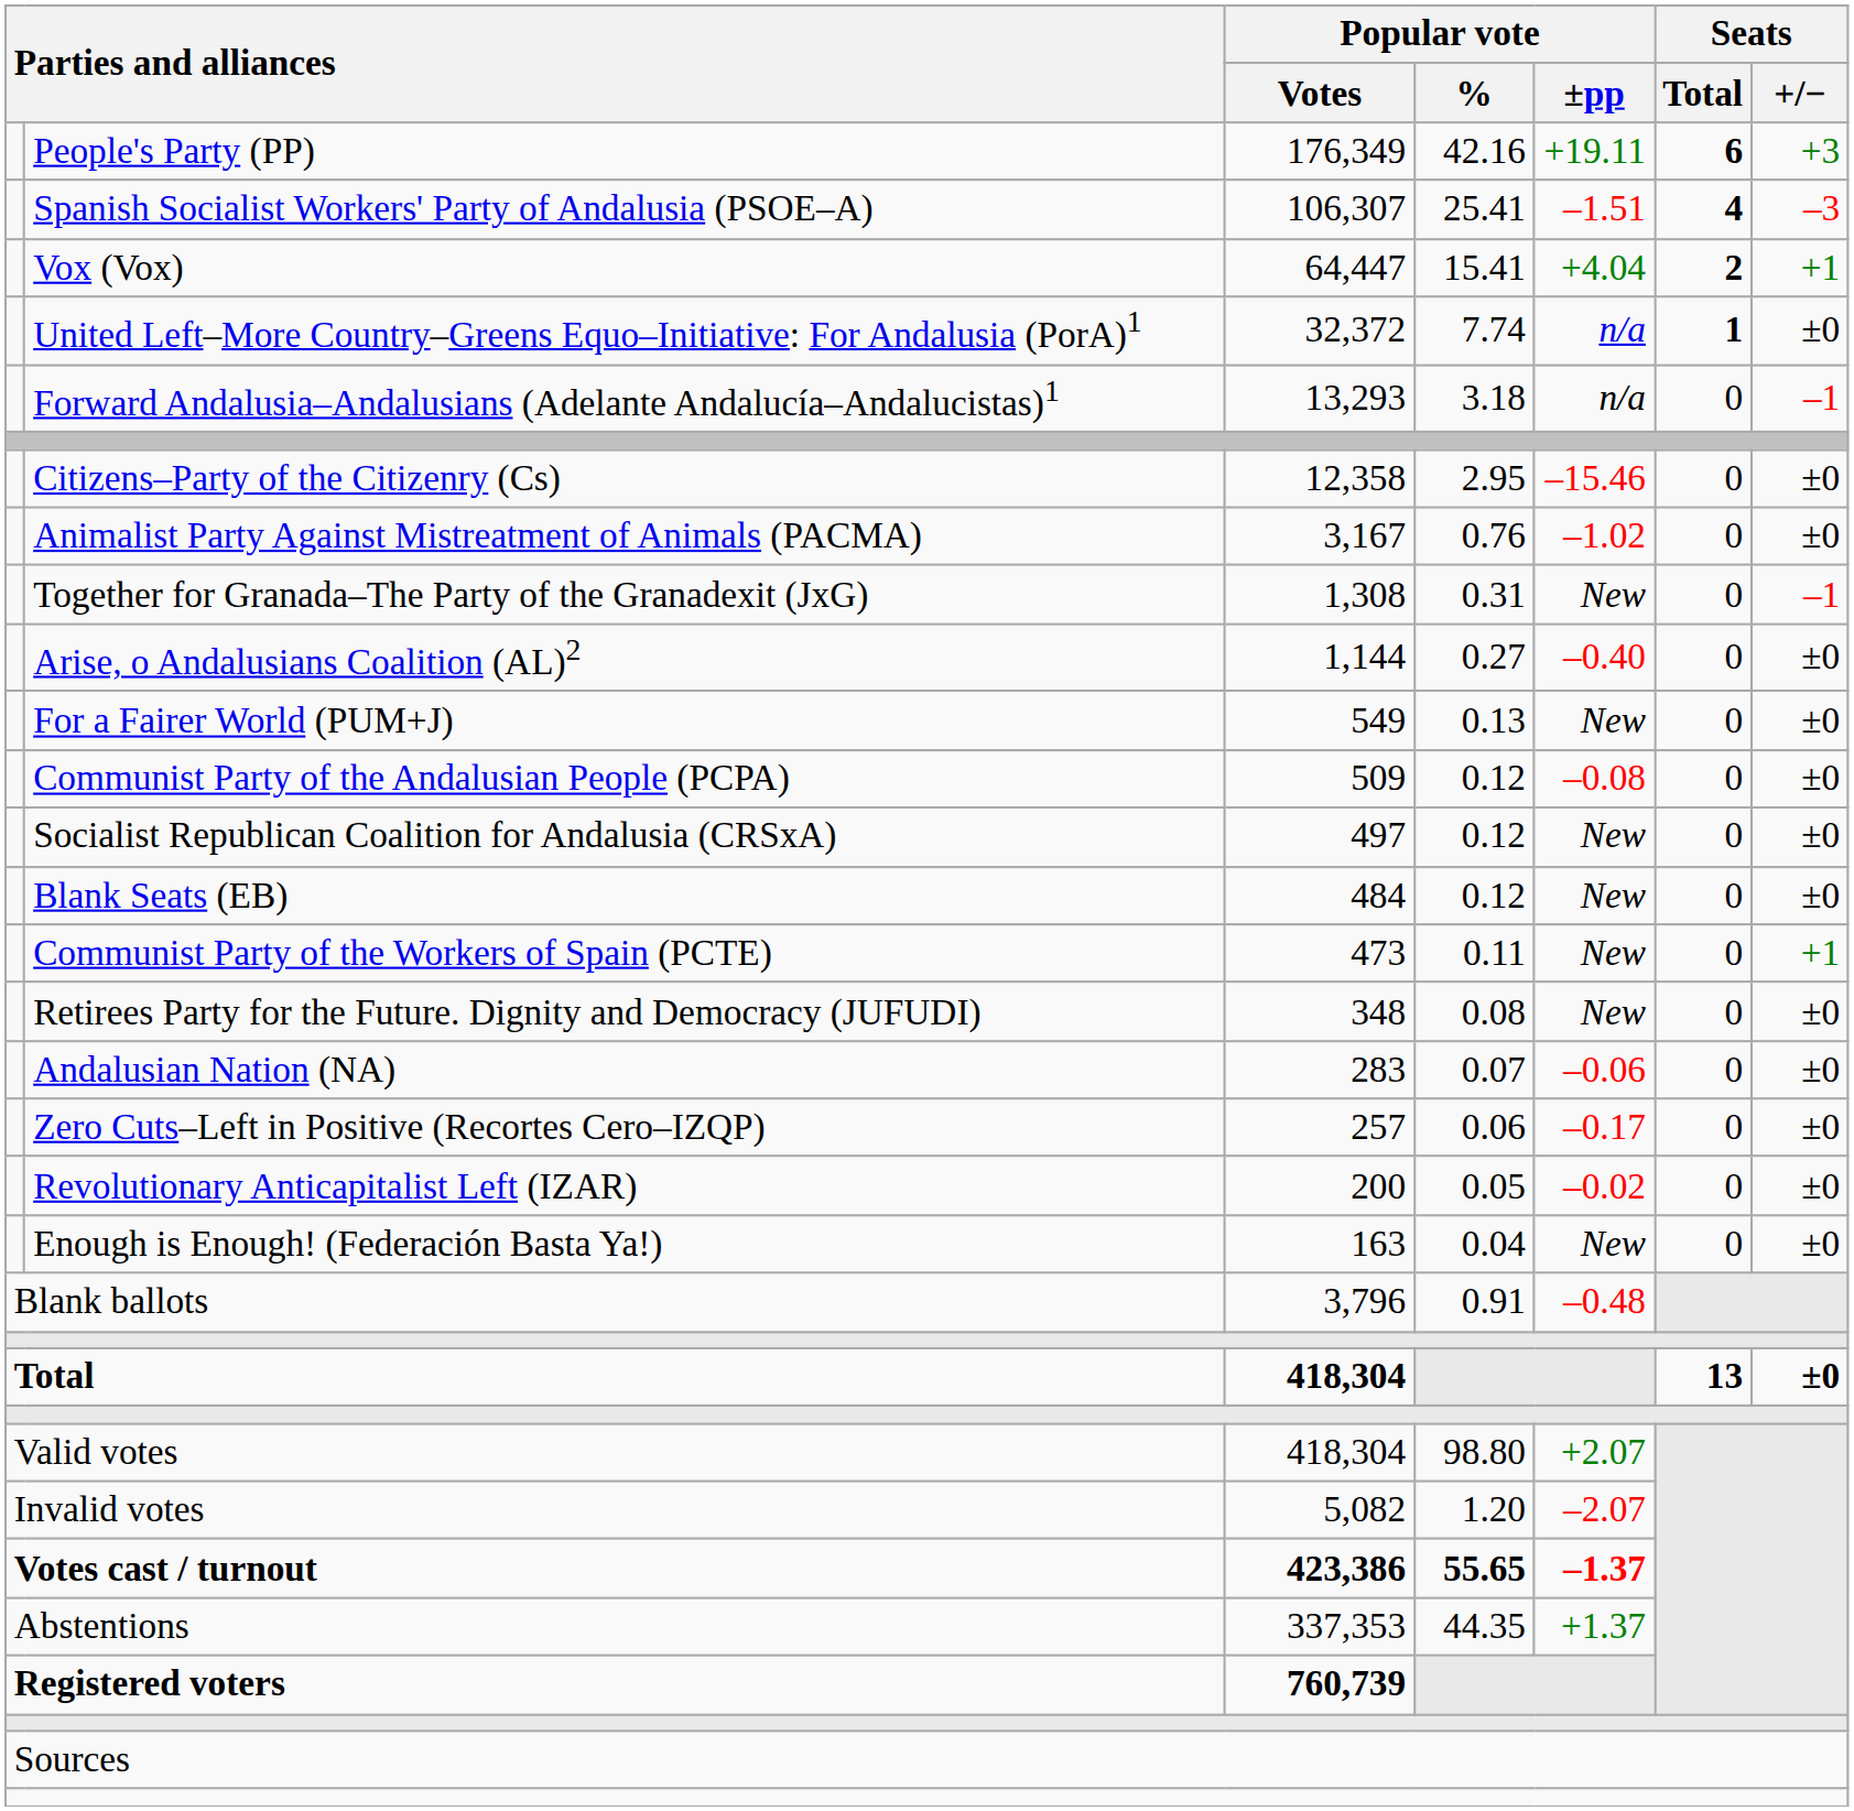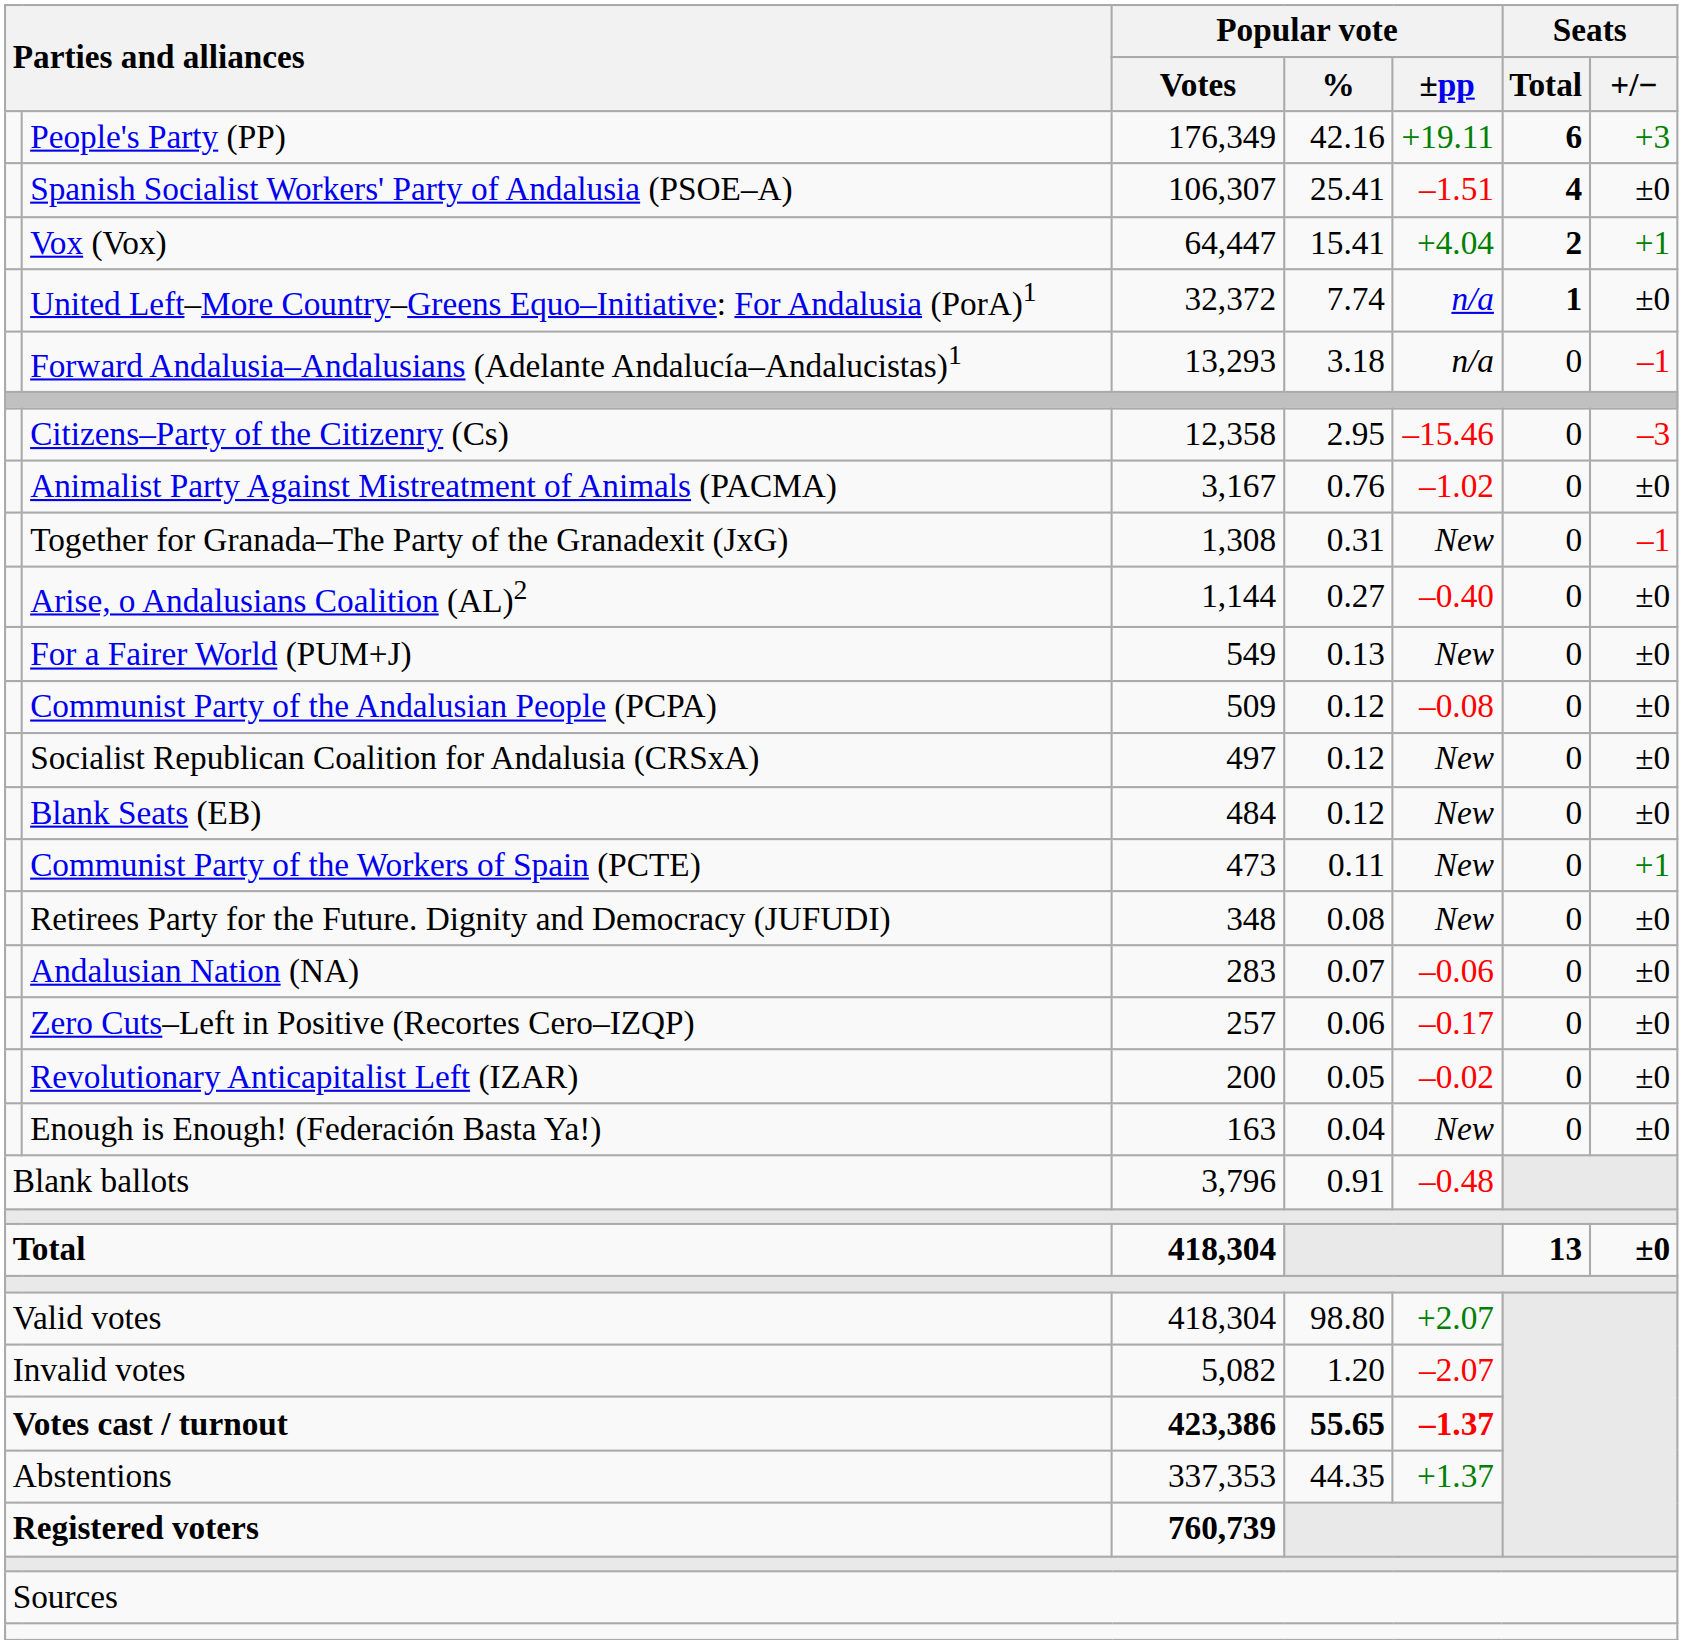Spanish Socialist Workers' Party of Andalusia (PSOE–A) | Seats / +/−: –3 -> ±0
Citizens–Party of the Citizenry (Cs) | Seats / +/−: ±0 -> –3
